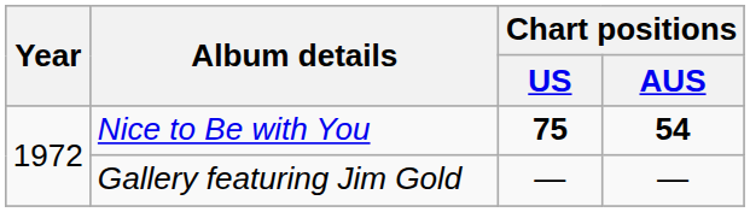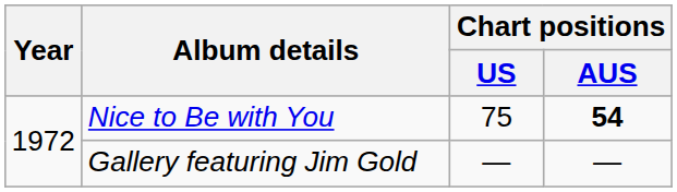Nice to Be with You | Chart positions / US: bold -> normal
